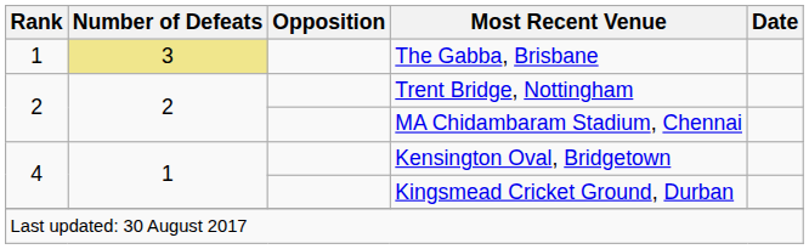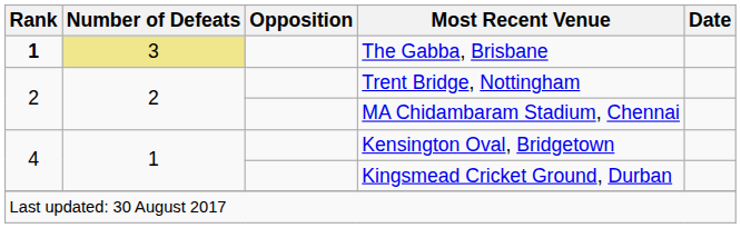The Gabba, Brisbane | Rank: normal -> bold
